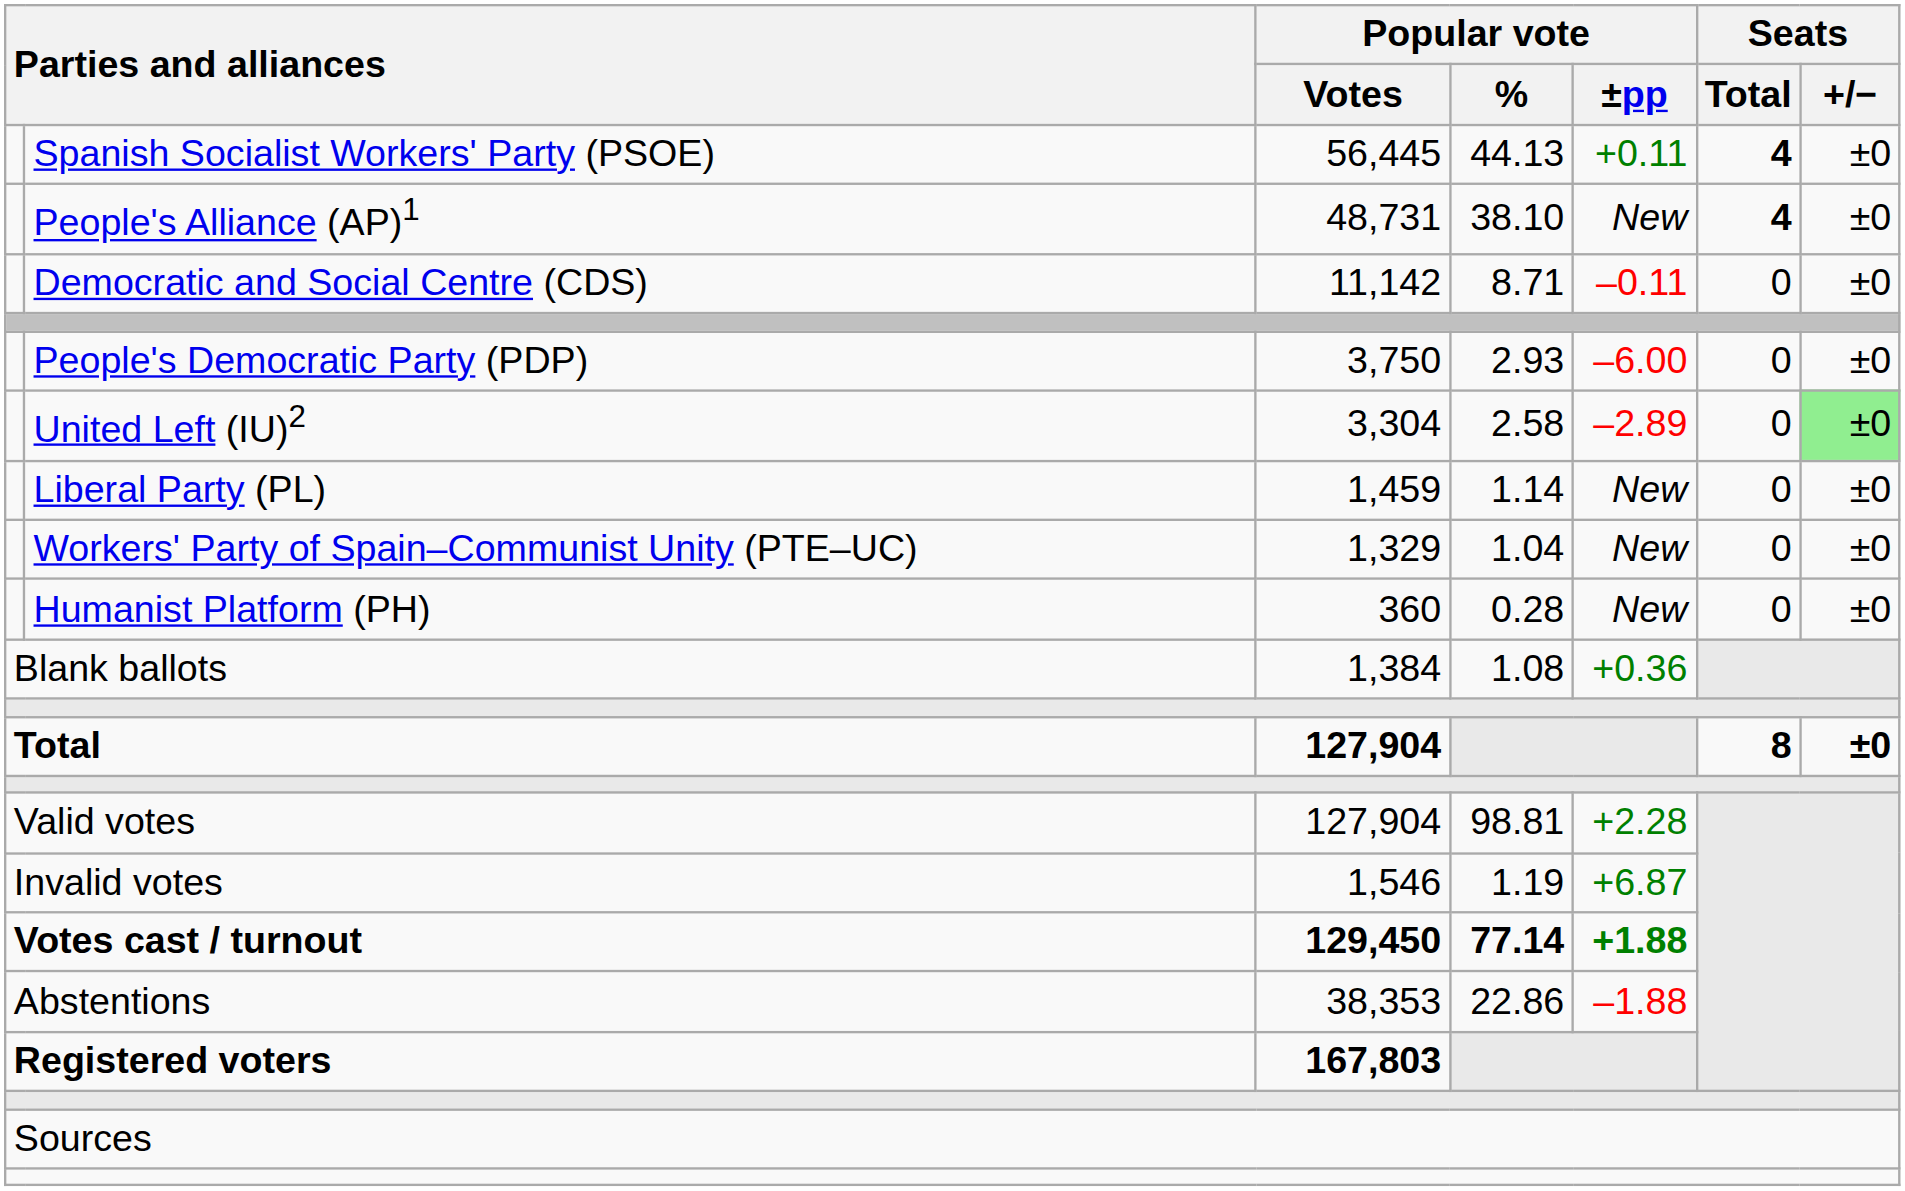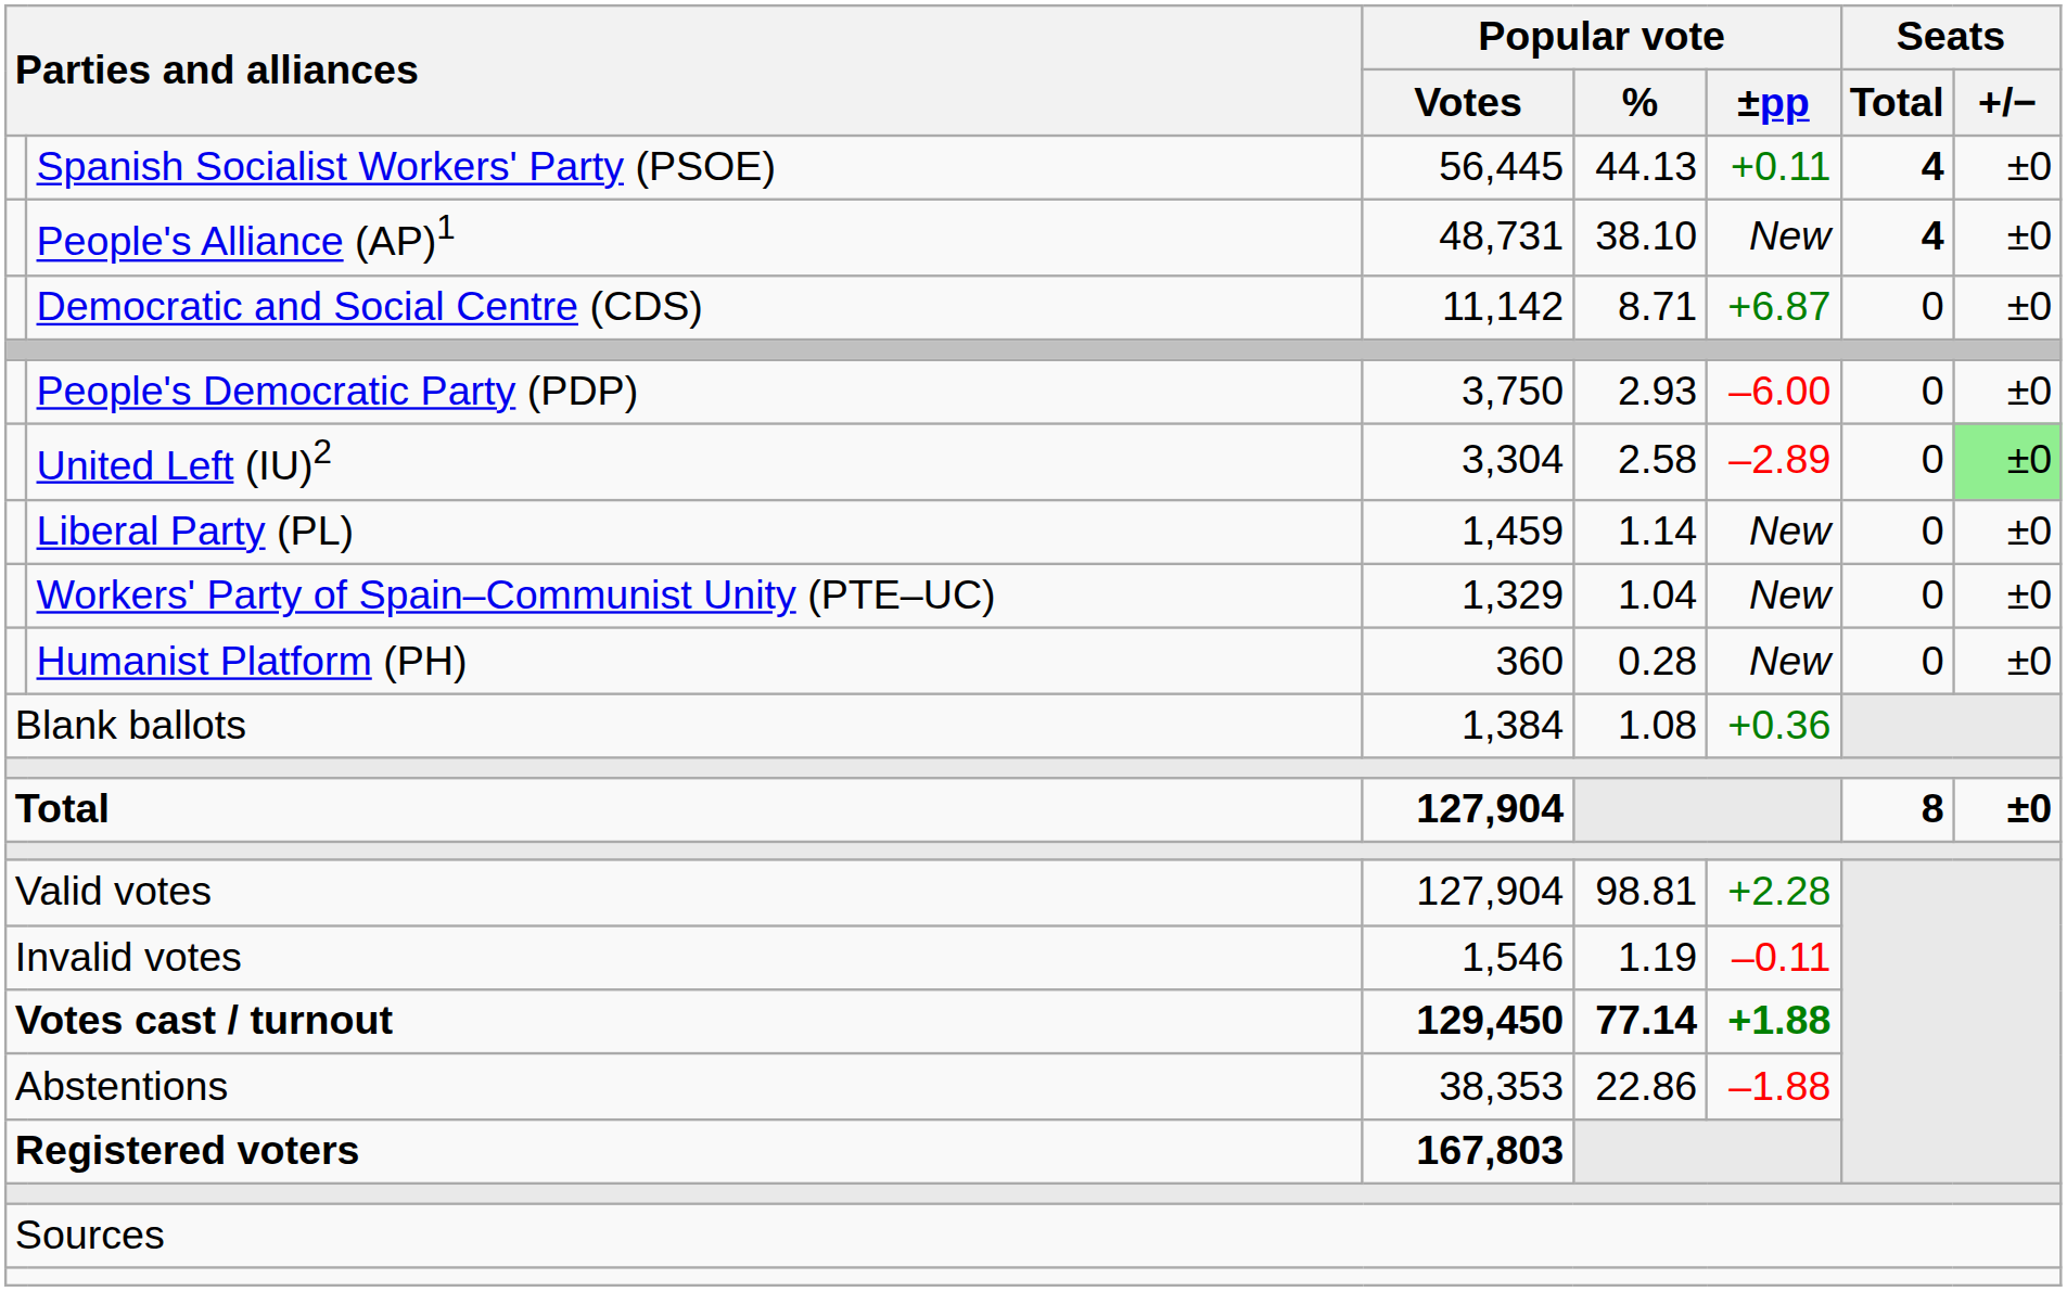Democratic and Social Centre (CDS) | Popular vote / ±pp: –0.11 -> +6.87
Invalid votes | Popular vote / ±pp: +6.87 -> –0.11
